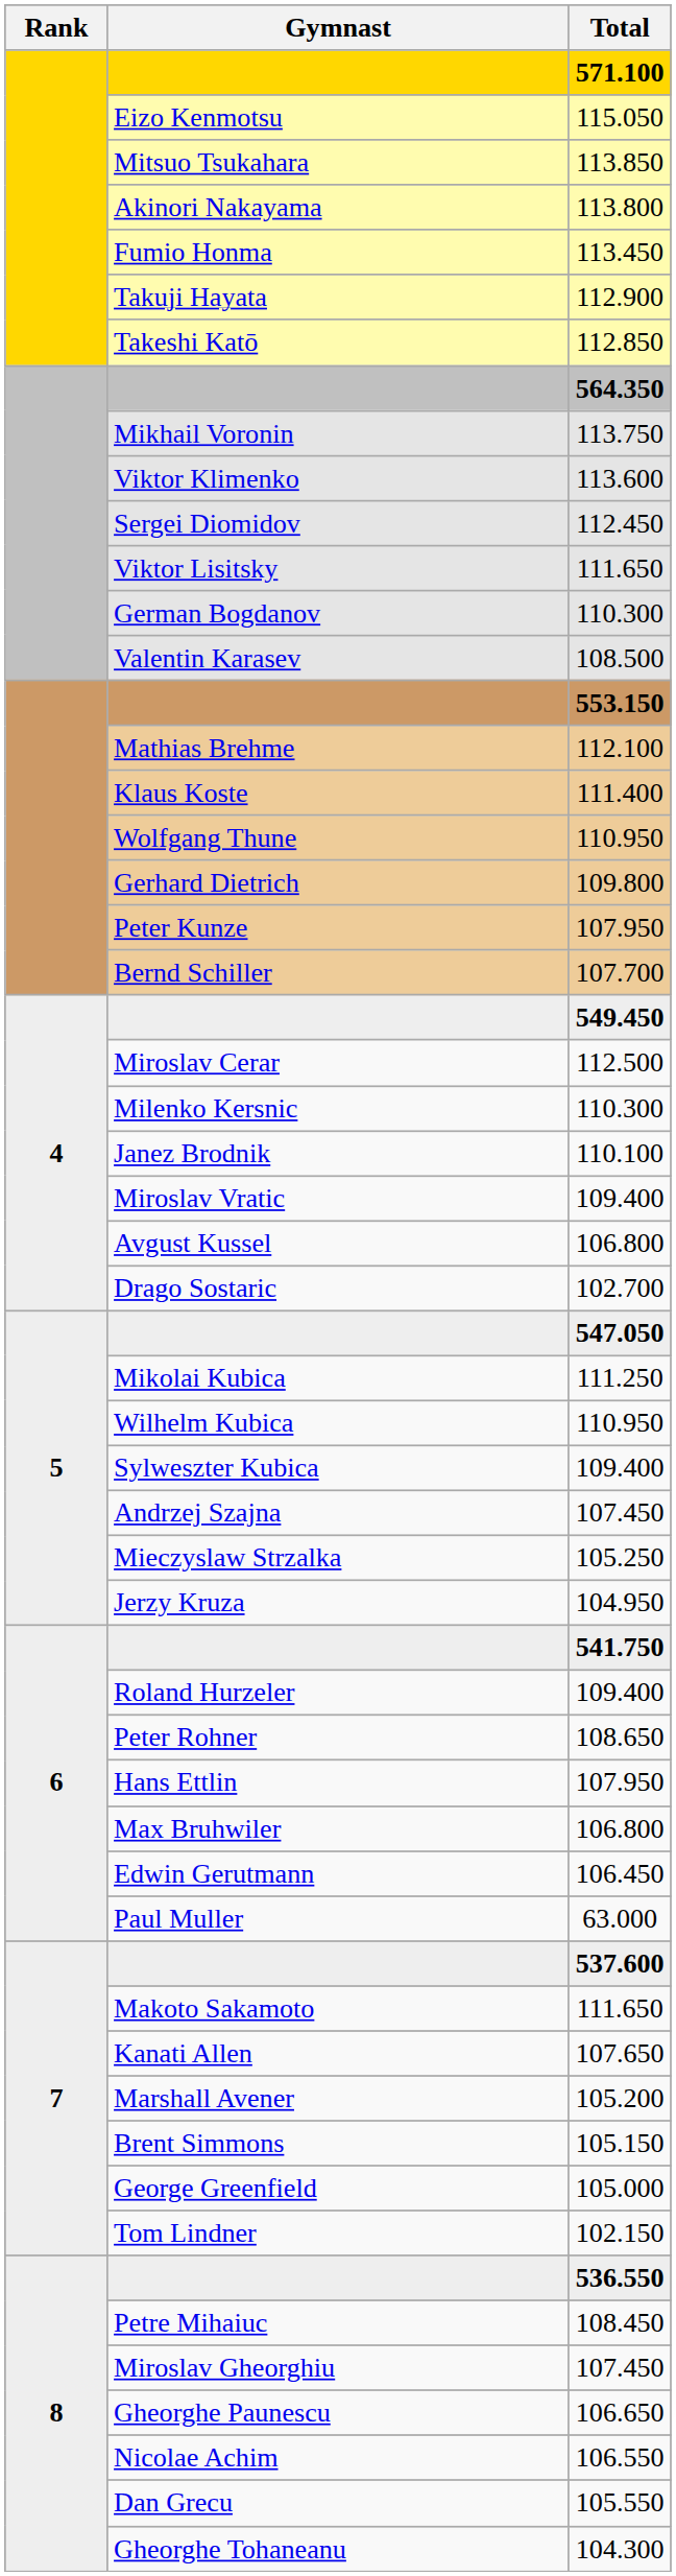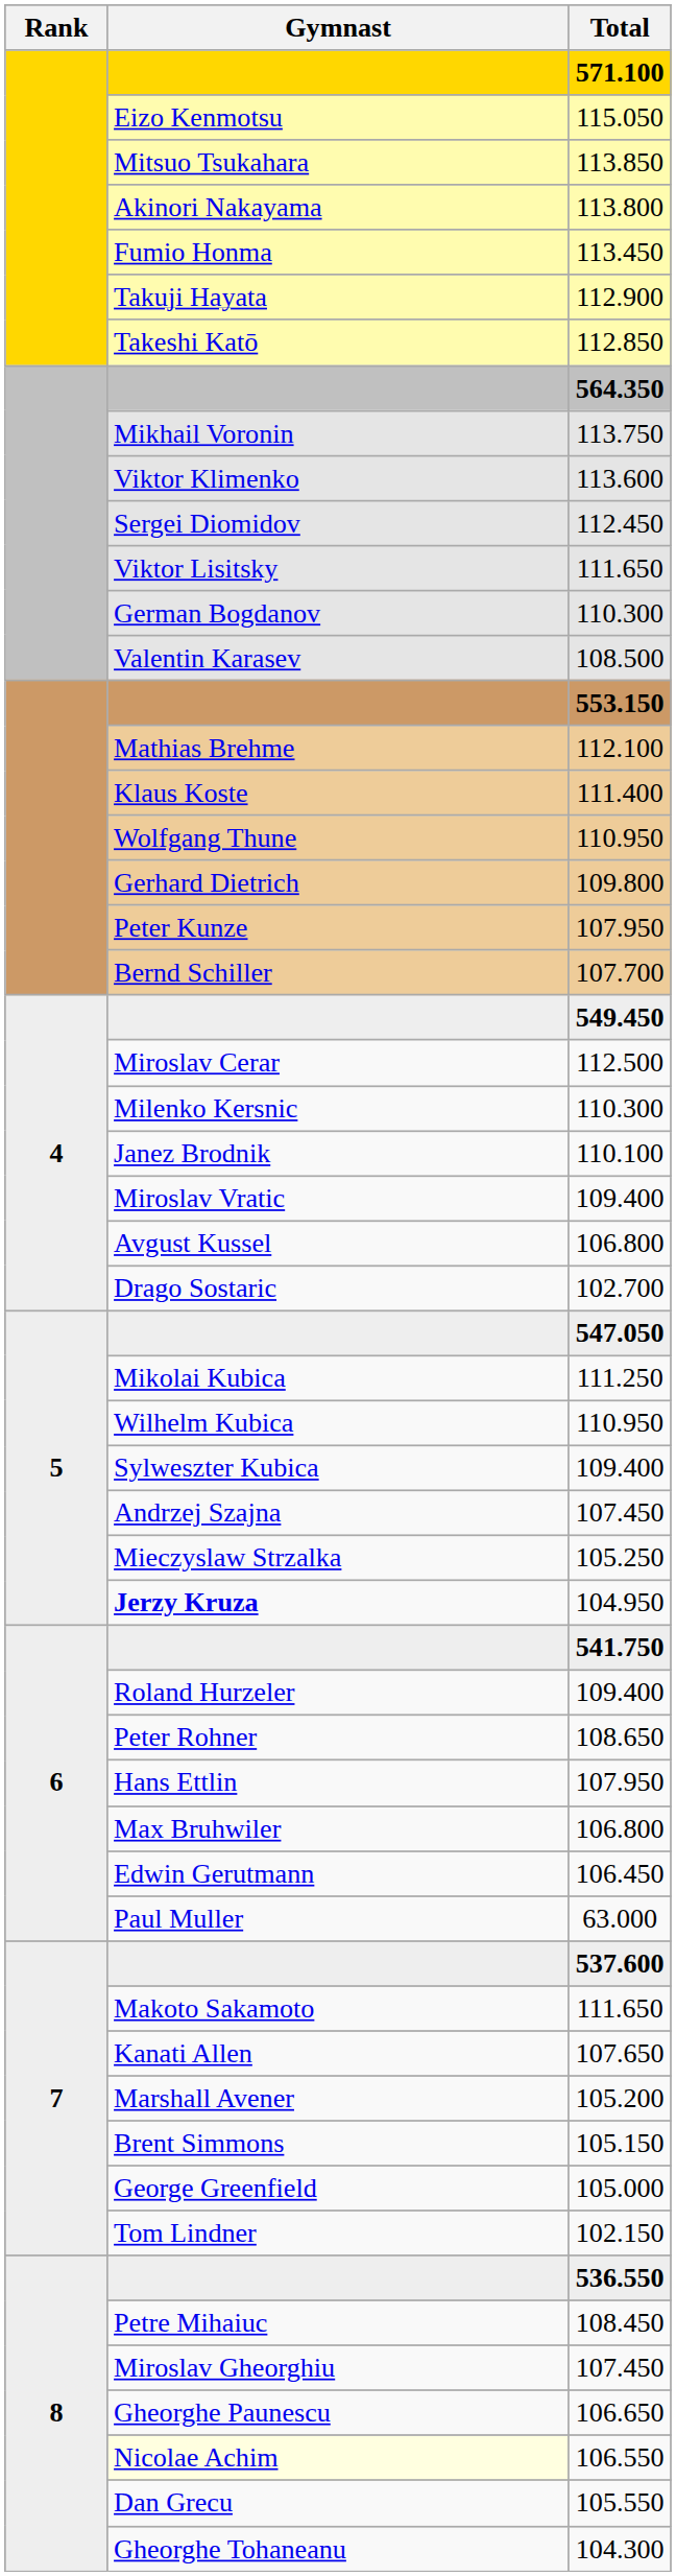Jerzy Kruza | Gymnast: normal -> bold
Nicolae Achim | Gymnast: no background -> lightyellow background
